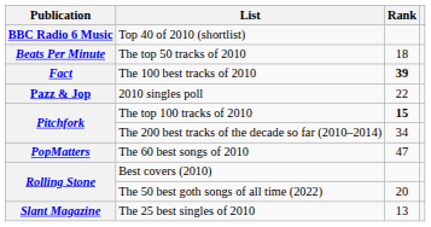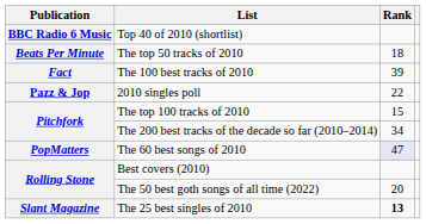The 100 best tracks of 2010 | Rank: bold -> normal
The top 100 tracks of 2010 | Rank: bold -> normal
The 60 best songs of 2010 | Rank: no background -> lavender background
The 25 best singles of 2010 | Rank: normal -> bold
